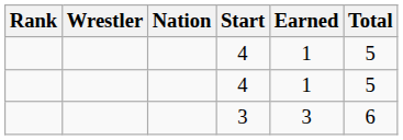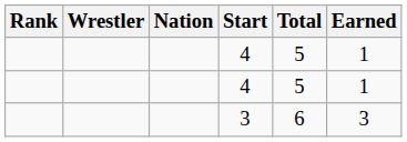columns swapped: Earned <-> Total
